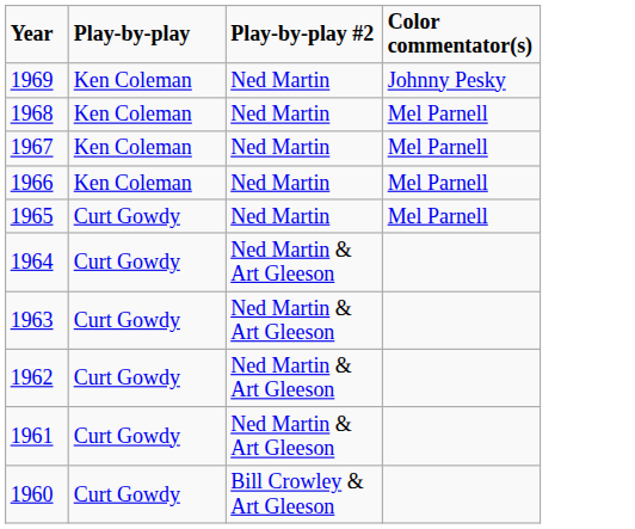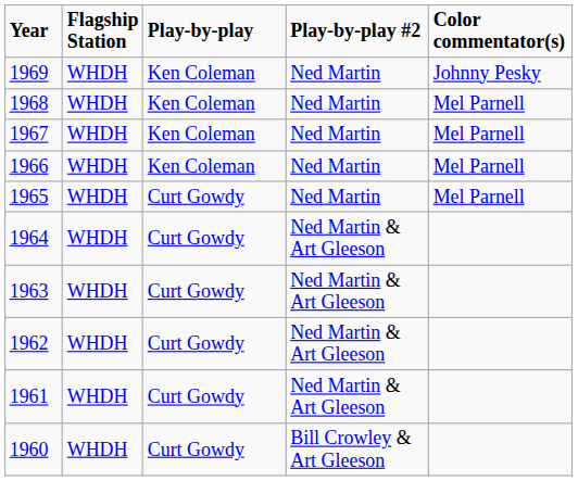+ column: Flagship Station | WHDH | WHDH | WHDH | WHDH | WHDH | WHDH | WHDH | WHDH | WHDH | WHDH
